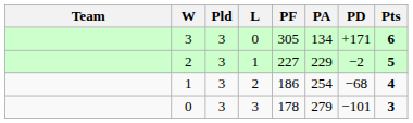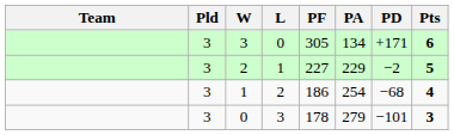columns swapped: Pld <-> W
